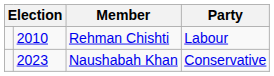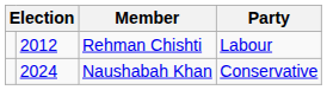Rehman Chishti | column 2: 2010 -> 2012
Naushabah Khan | column 2: 2023 -> 2024
